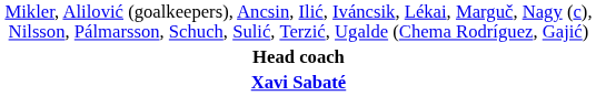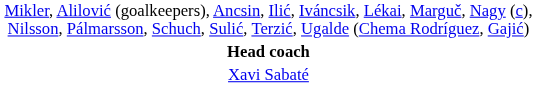row 3 | column 1: bold -> normal
